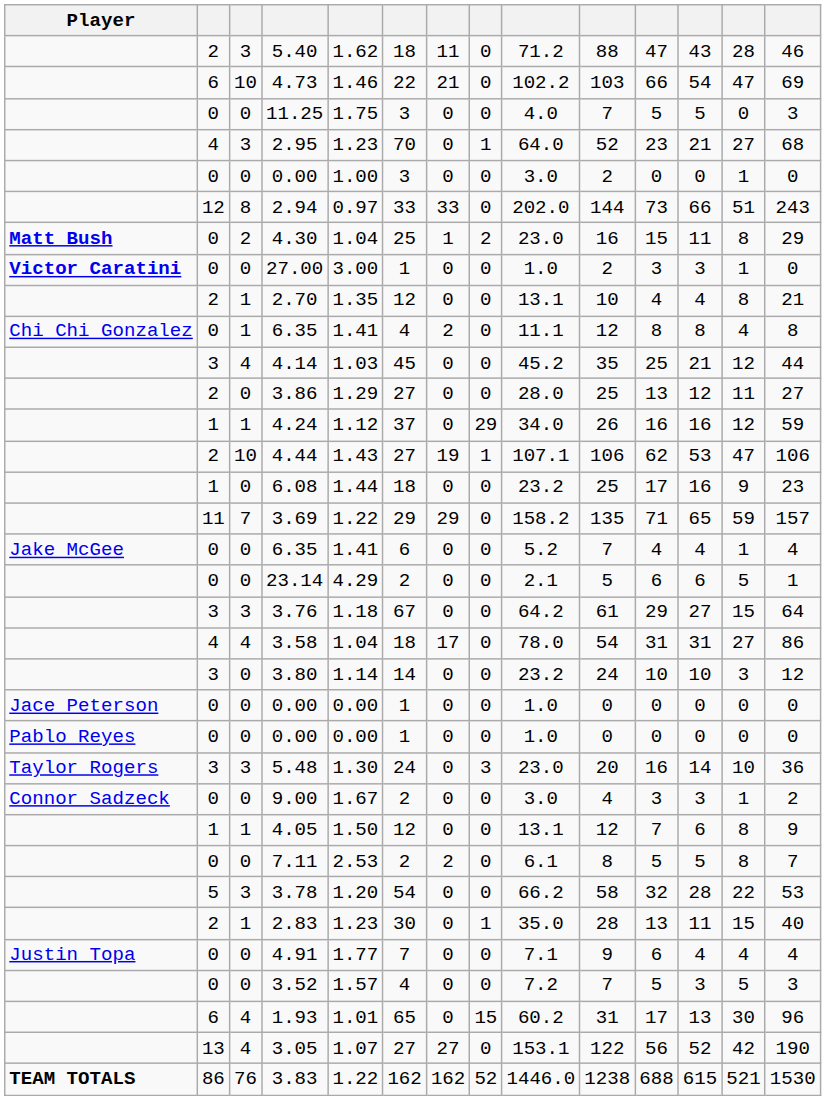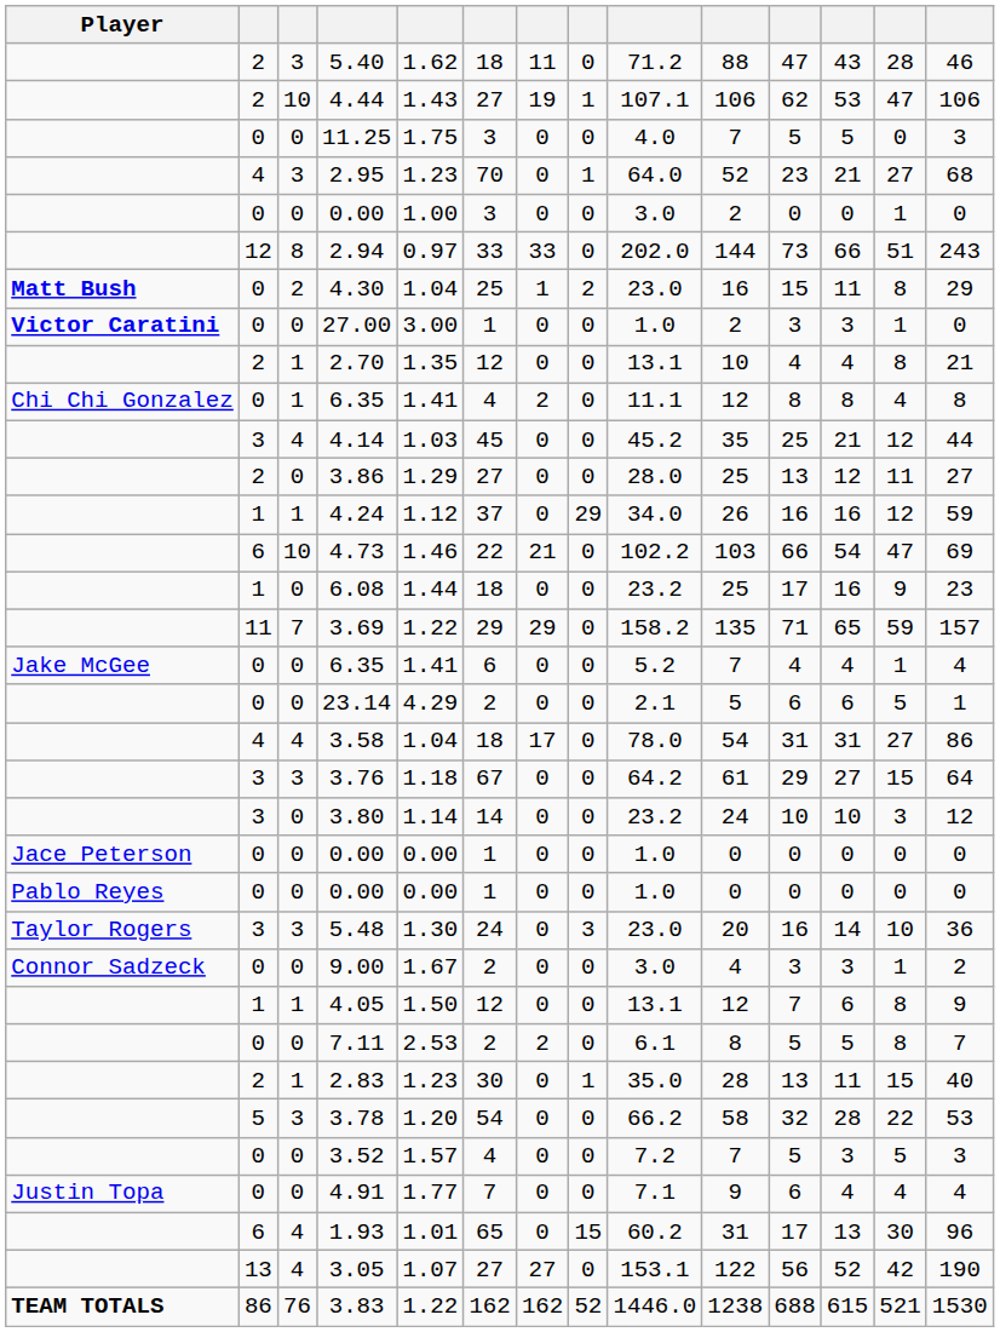rows swapped: 4.44 <-> 4.73
rows swapped: 3.76 <-> 3.58
rows swapped: 2.83 <-> 3.78
rows swapped: 4.91 <-> 3.52
